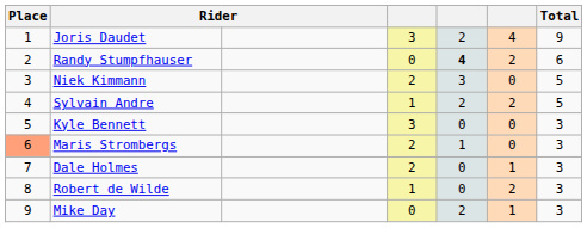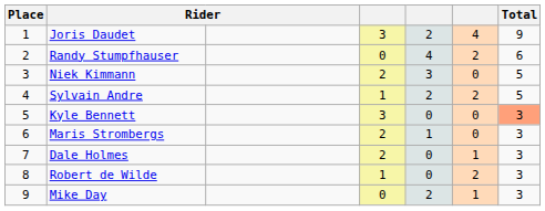Randy Stumpfhauser | column 5: bold -> normal
Kyle Bennett | Total: no background -> lightsalmon background
Maris Strombergs | Place: lightsalmon background -> no background
